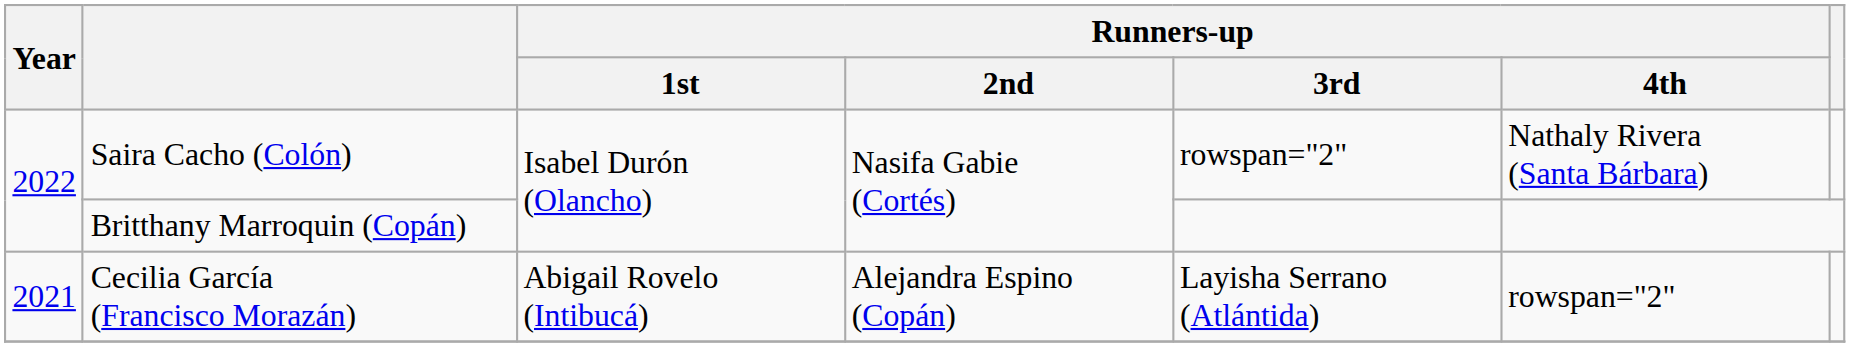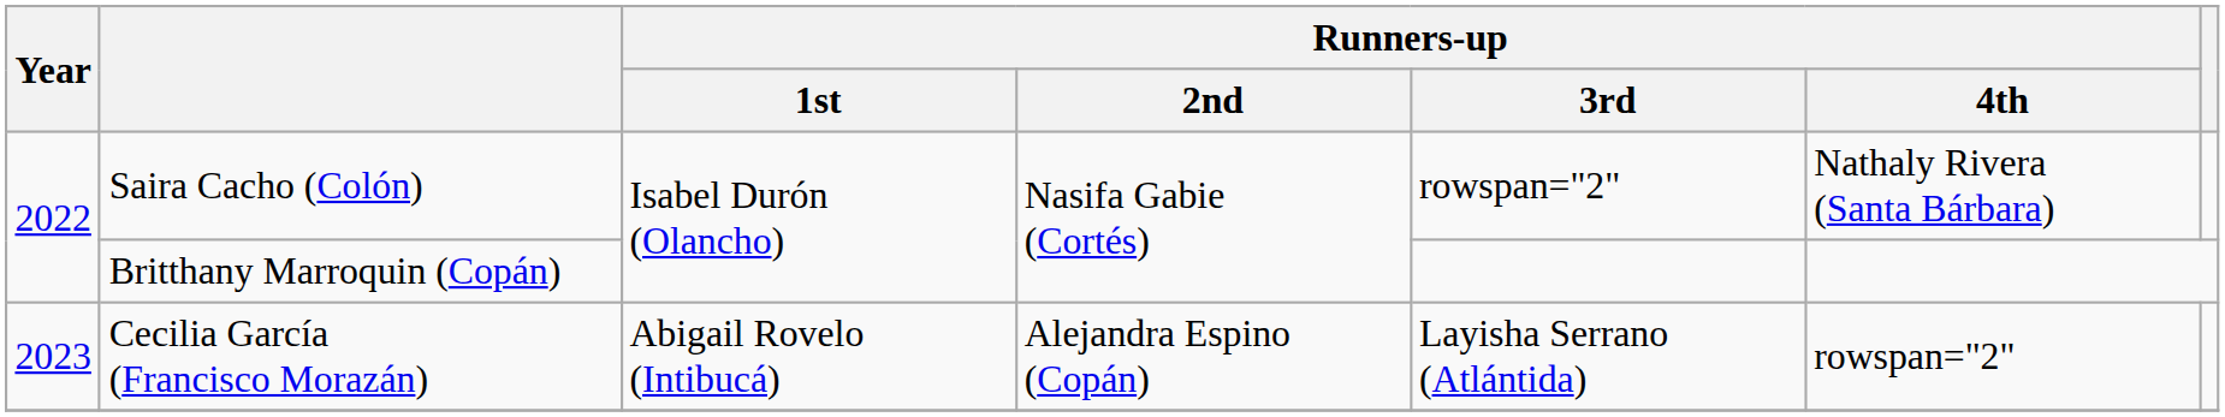Cecilia García (Francisco Morazán) | Year: 2021 -> 2023
